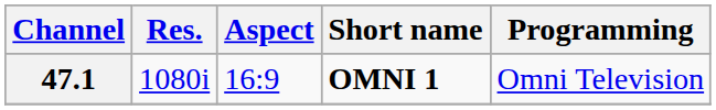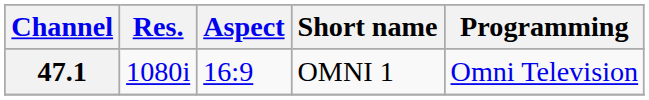47.1 | Short name: bold -> normal
